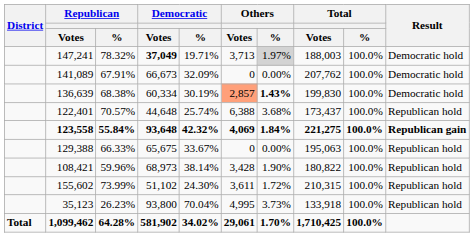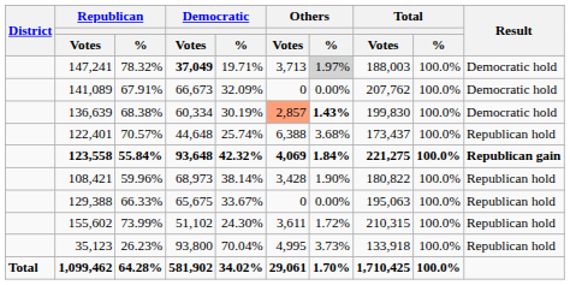rows swapped: 129,388 <-> 108,421
